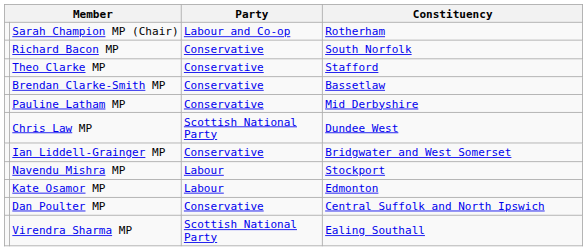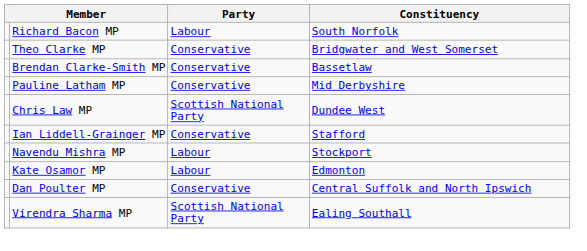- row: Sarah Champion MP (Chair) | Labour and Co-op | Rotherham
Richard Bacon MP | Party: Conservative -> Labour
Theo Clarke MP | Constituency: Stafford -> Bridgwater and West Somerset
Ian Liddell-Grainger MP | Constituency: Bridgwater and West Somerset -> Stafford
